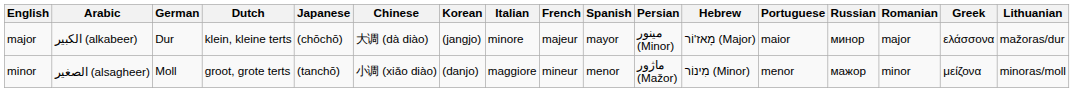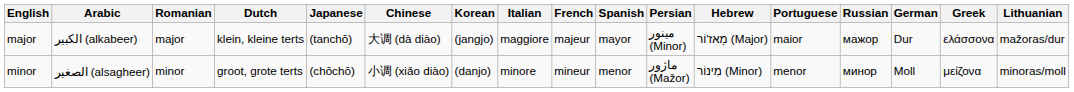columns swapped: German <-> Romanian
row 2 | Japanese: (chōchō) -> (tanchō)
row 2 | Italian: minore -> maggiore
row 2 | Russian: минор -> мажор
row 3 | Japanese: (tanchō) -> (chōchō)
row 3 | Italian: maggiore -> minore
row 3 | Russian: мажор -> минор
